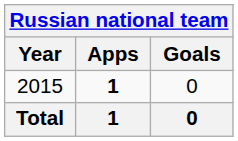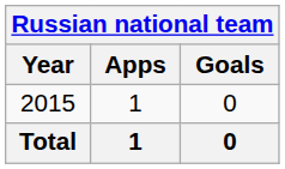2015 | Apps: bold -> normal
